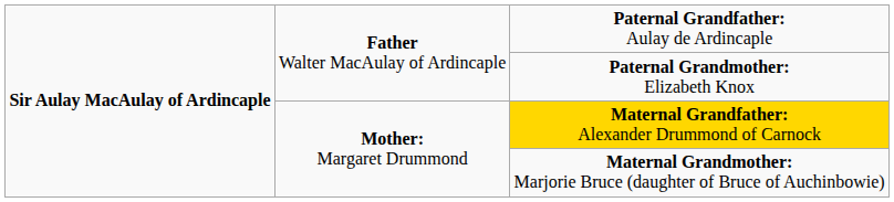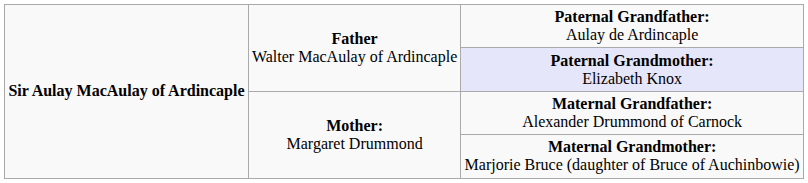Paternal Grandmother: Elizabeth Knox | column 3: no background -> lavender background
Maternal Grandfather: Alexander Drummond of Carnock | column 3: gold background -> no background
